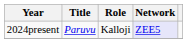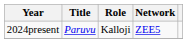2024present | Network: lavender background -> no background
